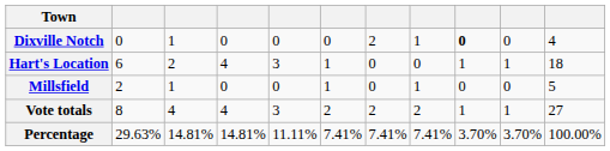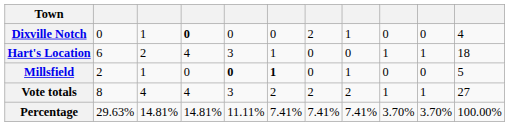Dixville Notch | column 4: normal -> bold
Dixville Notch | column 9: bold -> normal
Millsfield | column 5: normal -> bold
Millsfield | column 6: normal -> bold
